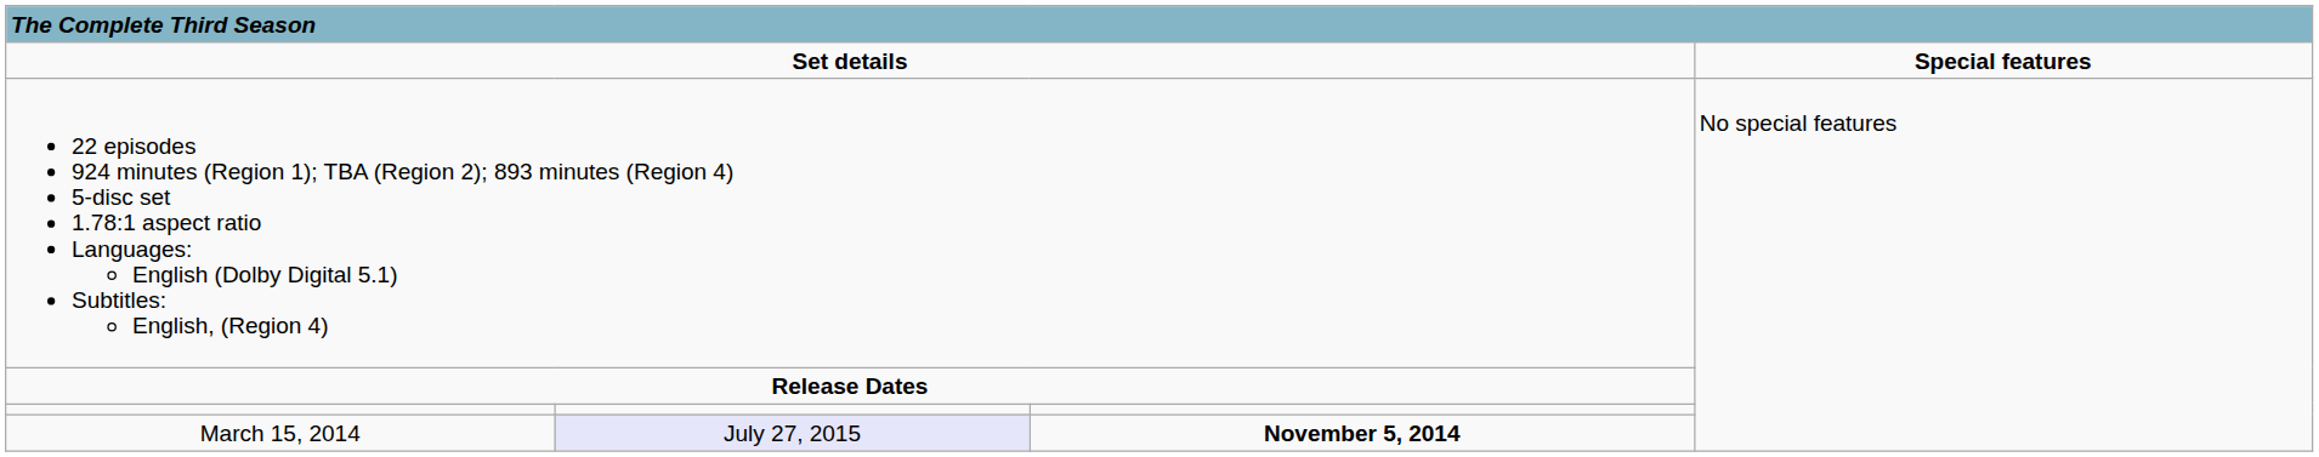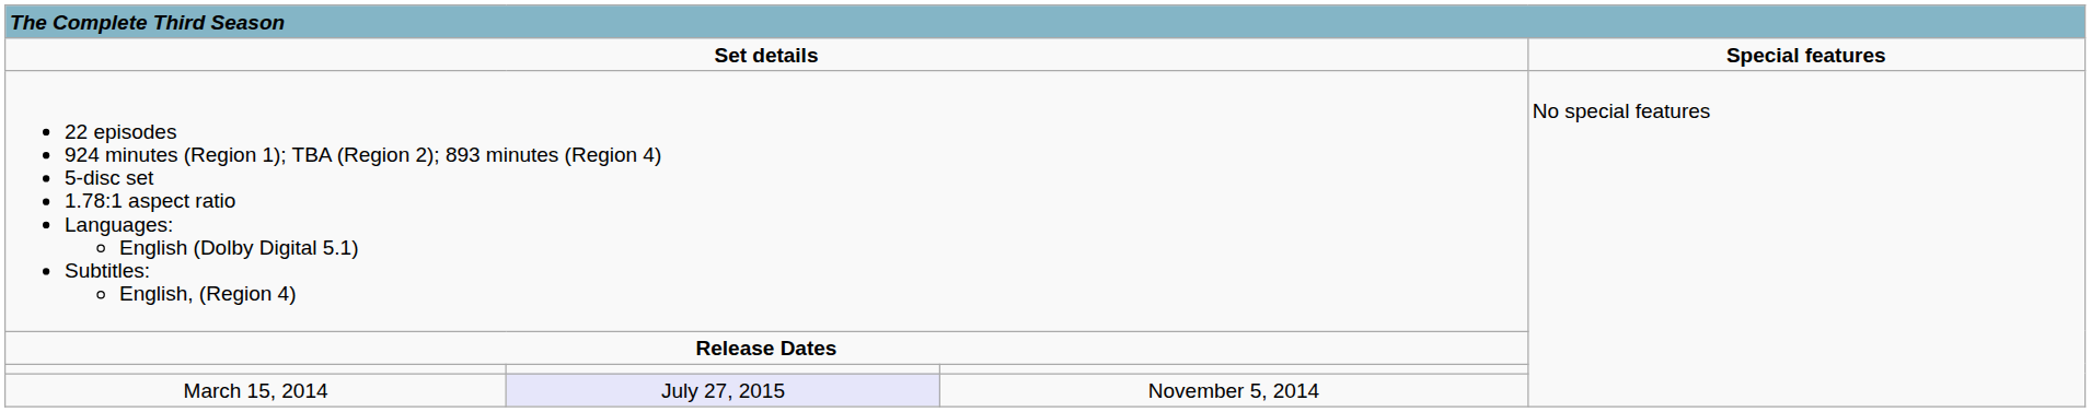March 15, 2014 | column 3: bold -> normal
